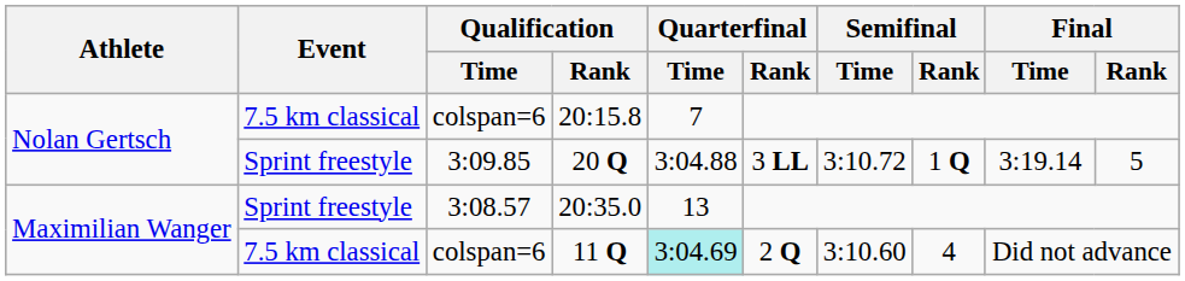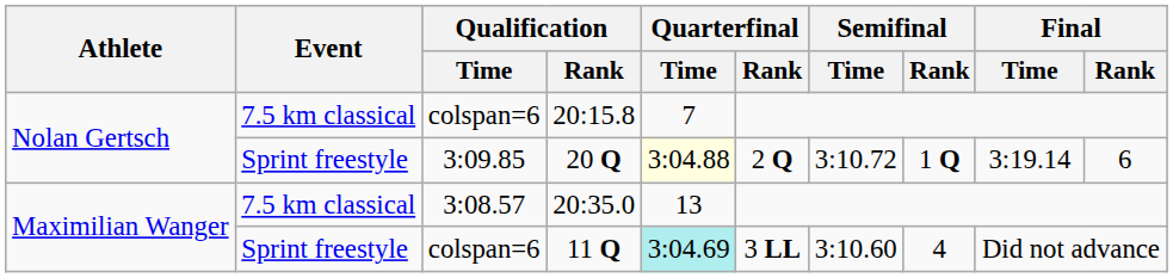20 Q | Quarterfinal / Time: no background -> lightyellow background
20 Q | Quarterfinal / Rank: 3 LL -> 2 Q
20 Q | Final / Rank: 5 -> 6
20:35.0 | Event: Sprint freestyle -> 7.5 km classical
11 Q | Event: 7.5 km classical -> Sprint freestyle
11 Q | Quarterfinal / Rank: 2 Q -> 3 LL
